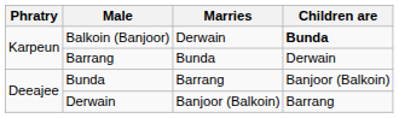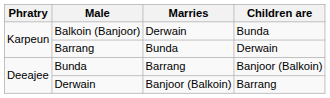Balkoin (Banjoor) | Children are: bold -> normal
